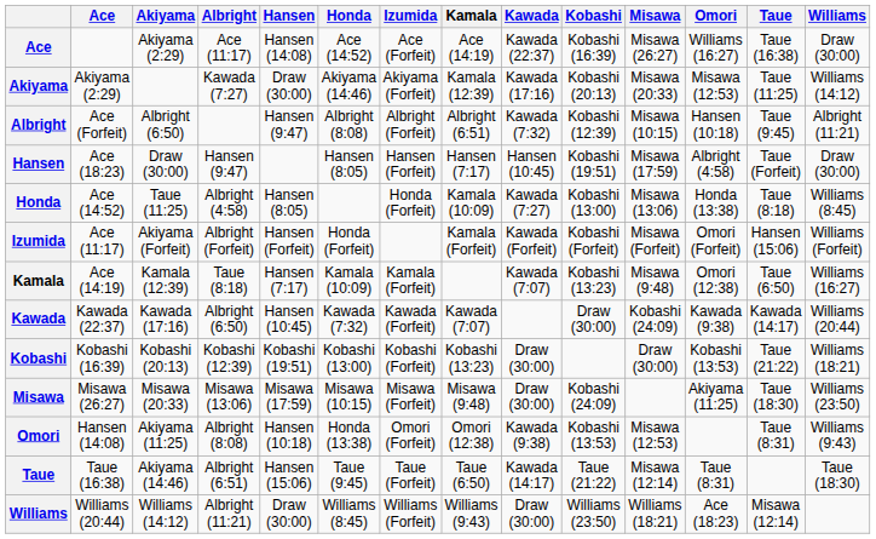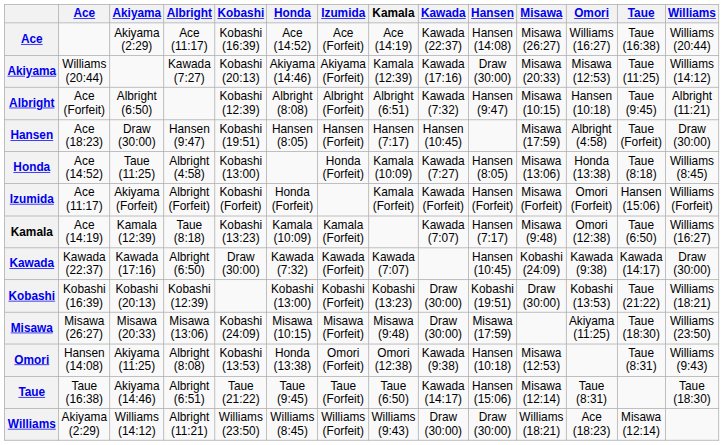columns swapped: Hansen <-> Kobashi
row 2 | Williams: Draw (30:00) -> Williams (20:44)
row 3 | Ace: Akiyama (2:29) -> Williams (20:44)
row 9 | Williams: Williams (20:44) -> Draw (30:00)
row 14 | Ace: Williams (20:44) -> Akiyama (2:29)
